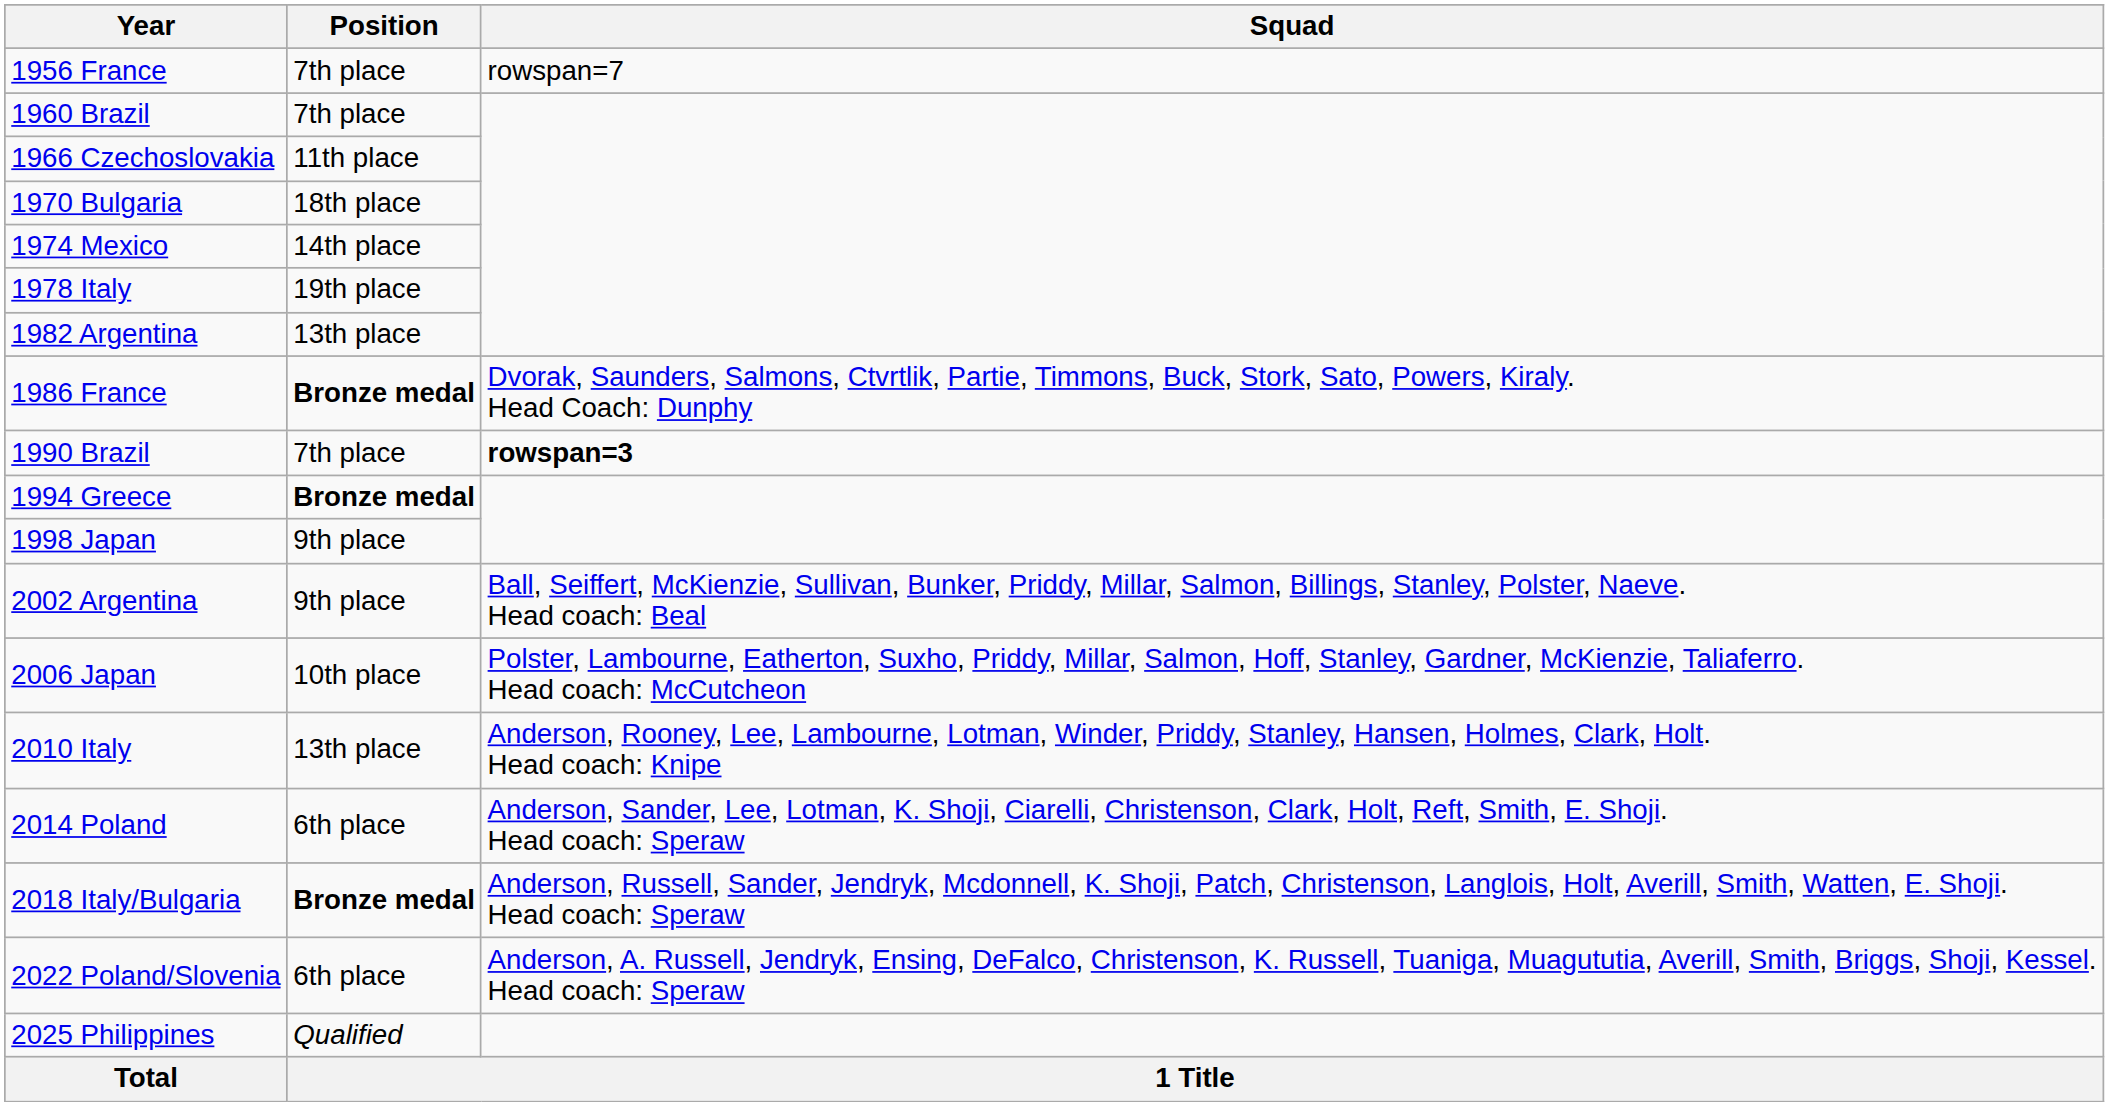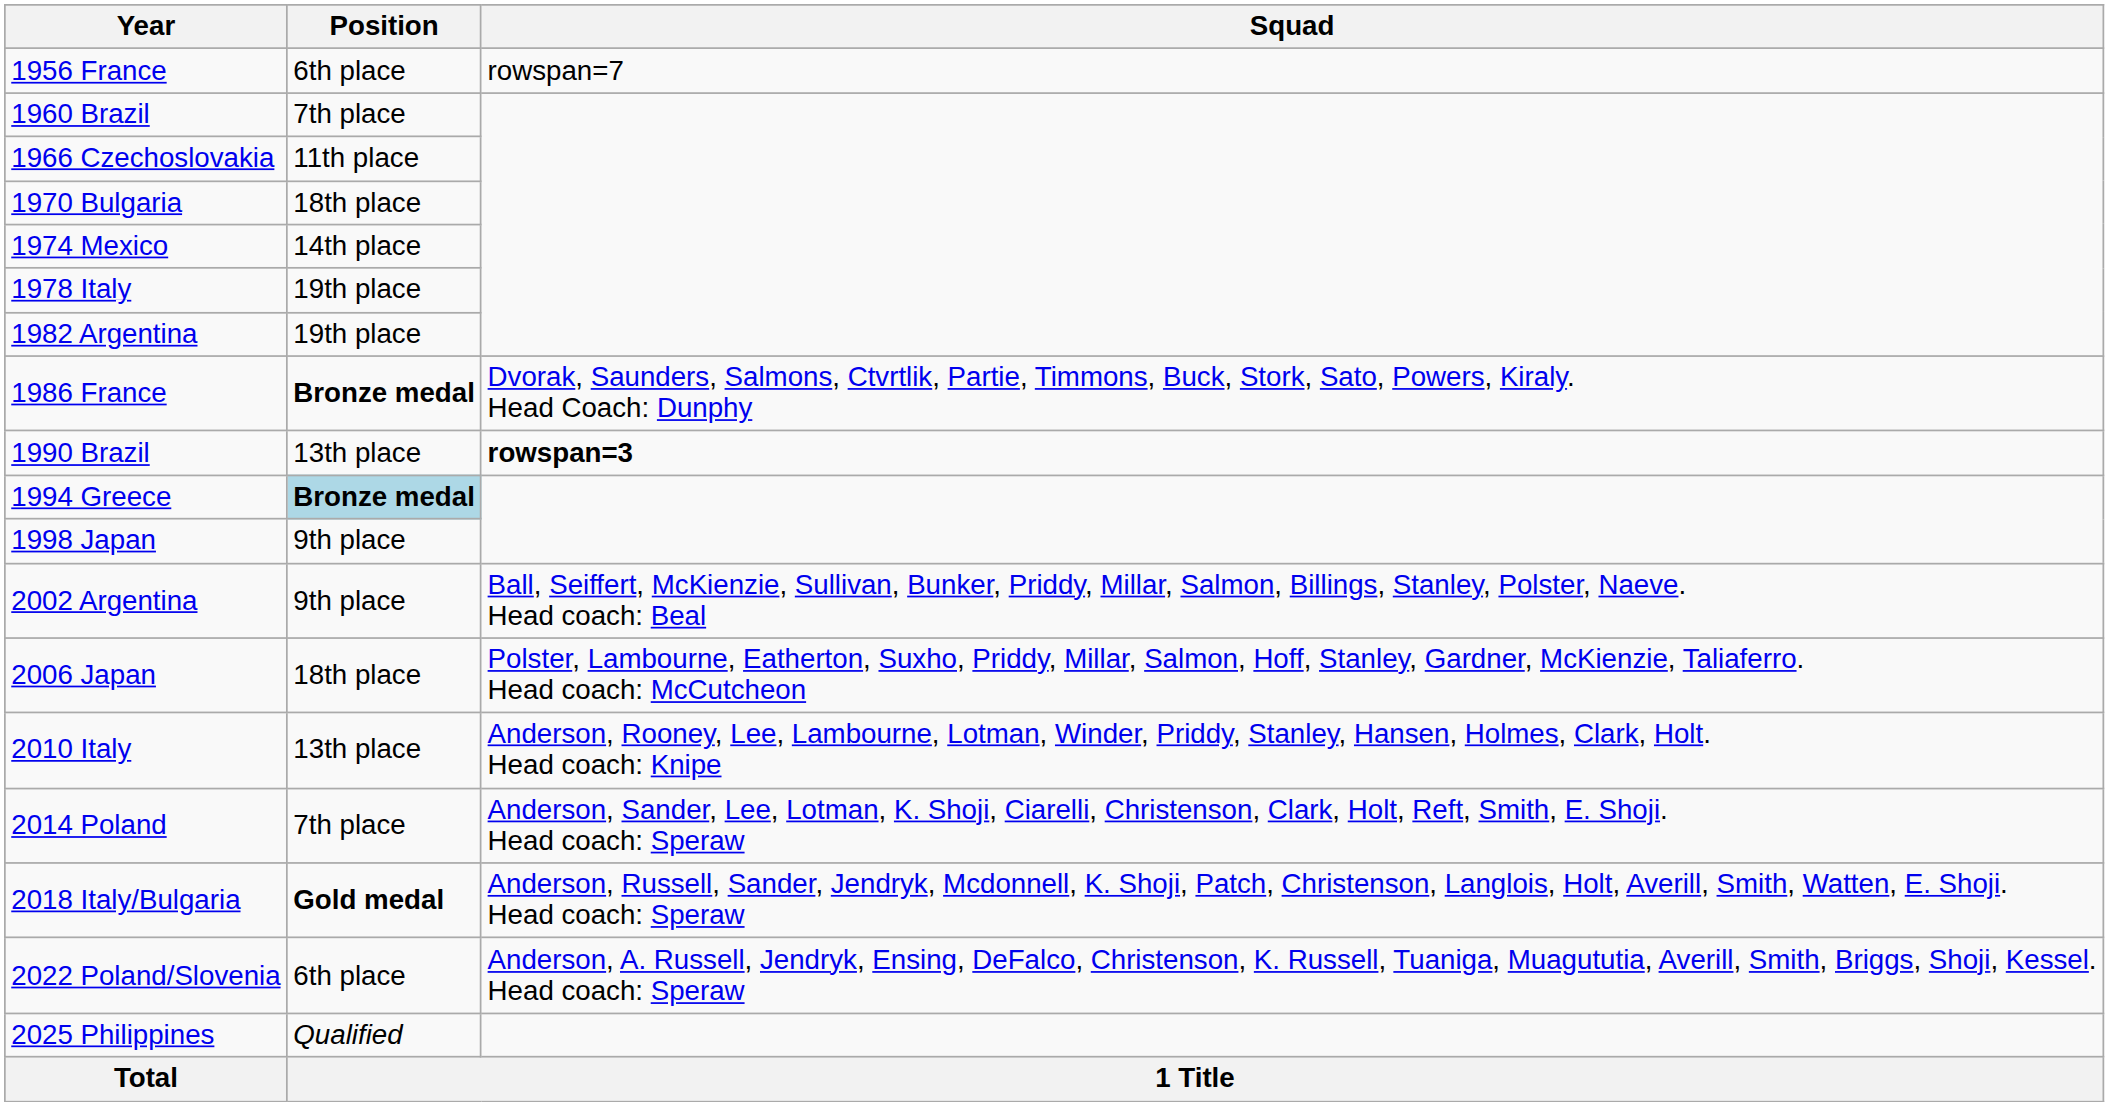1956 France | Position: 7th place -> 6th place
1982 Argentina | Position: 13th place -> 19th place
1990 Brazil | Position: 7th place -> 13th place
1994 Greece | Position: no background -> lightblue background
2006 Japan | Position: 10th place -> 18th place
2014 Poland | Position: 6th place -> 7th place
2018 Italy/Bulgaria | Position: Bronze medal -> Gold medal
